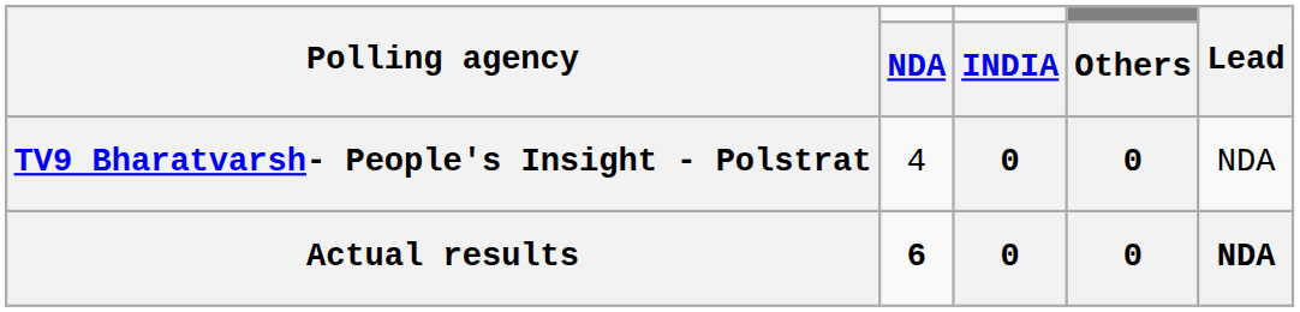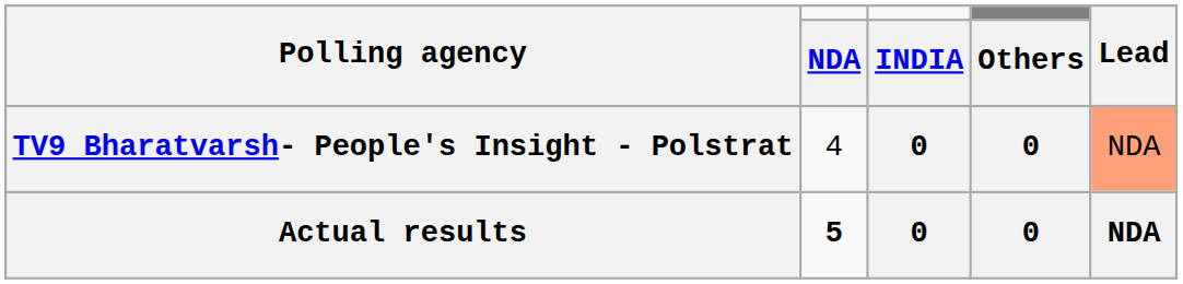TV9 Bharatvarsh- People's Insight - Polstrat | Lead: no background -> lightsalmon background
Actual results | NDA: 6 -> 5
